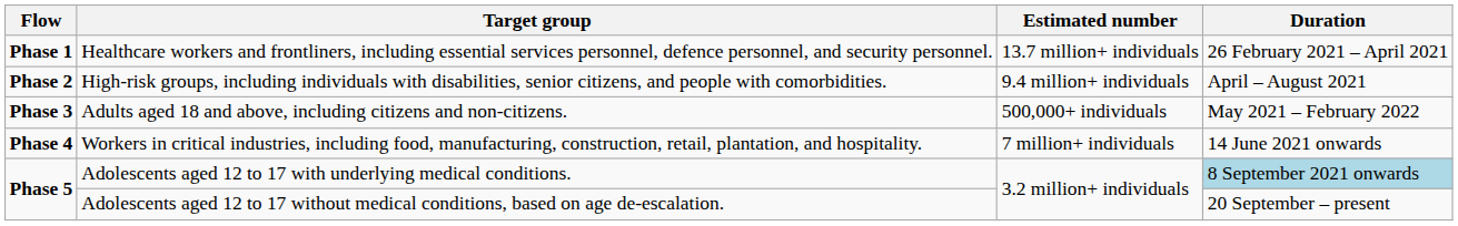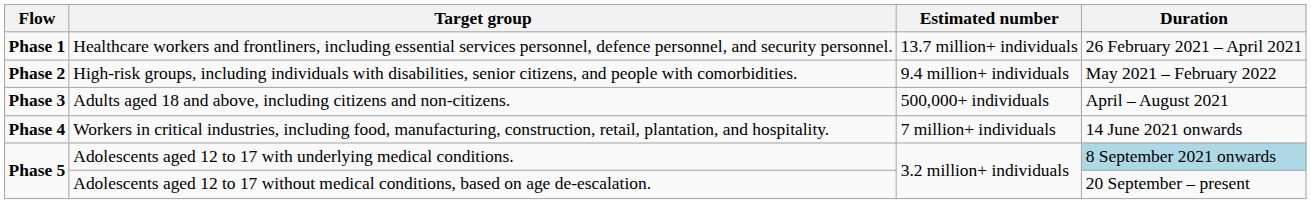row 3 | Duration: April – August 2021 -> May 2021 – February 2022
row 4 | Duration: May 2021 – February 2022 -> April – August 2021
